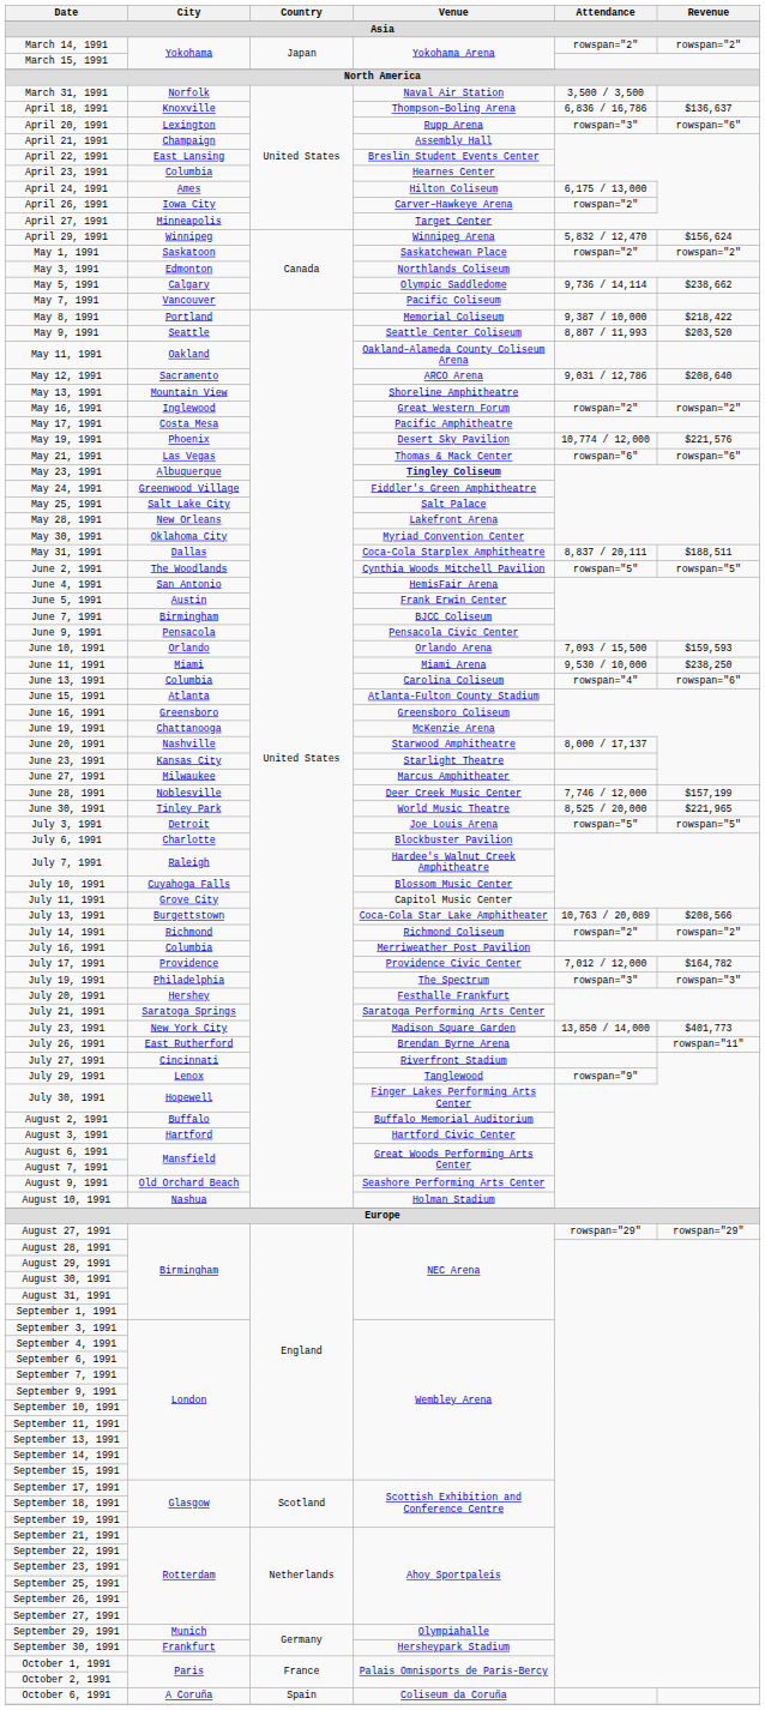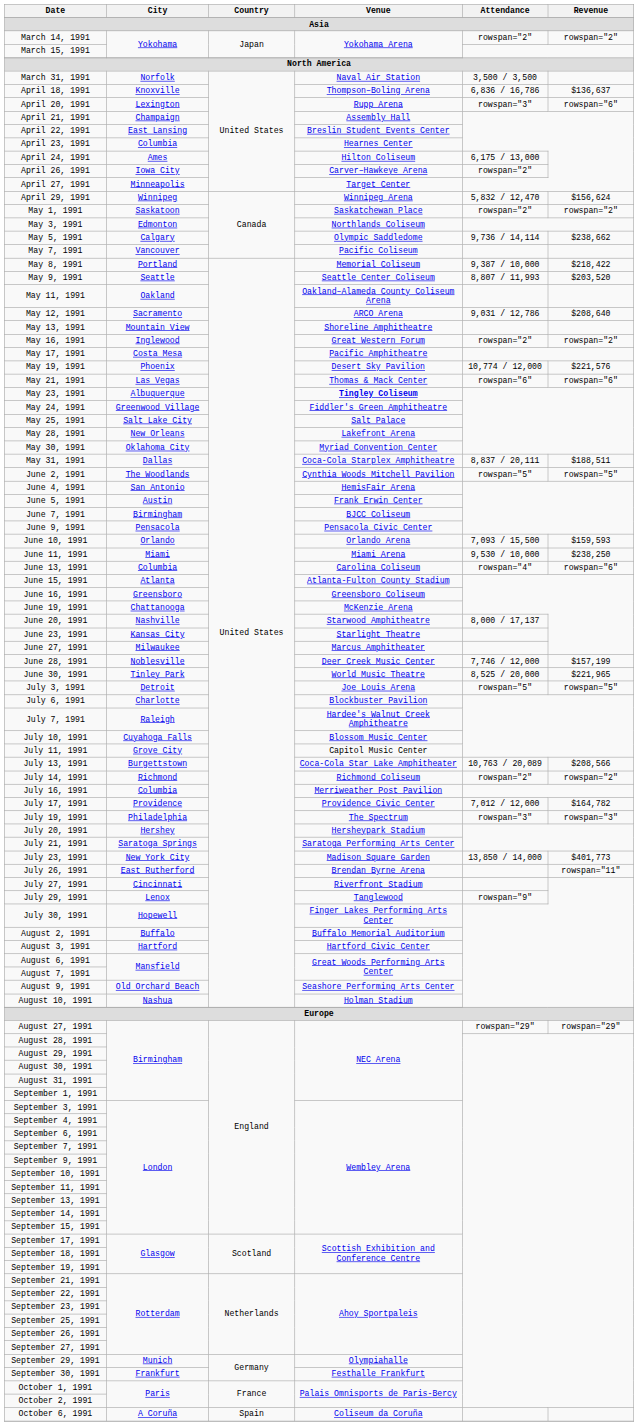July 20, 1991 | Venue: Festhalle Frankfurt -> Hersheypark Stadium
September 30, 1991 | Venue: Hersheypark Stadium -> Festhalle Frankfurt
